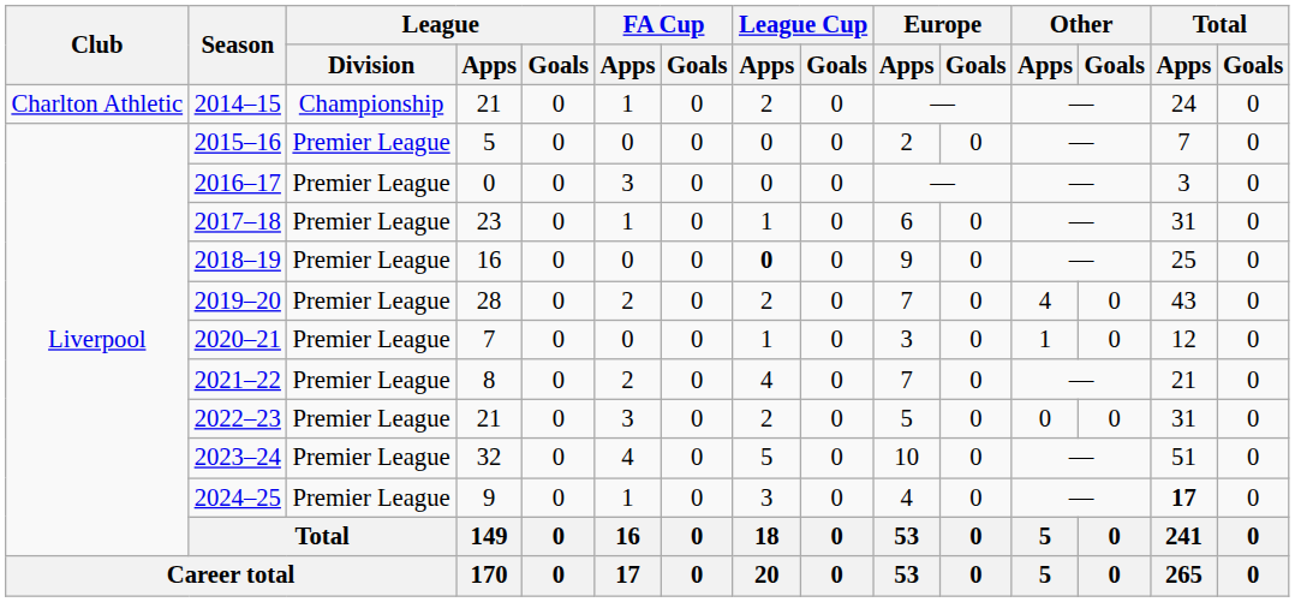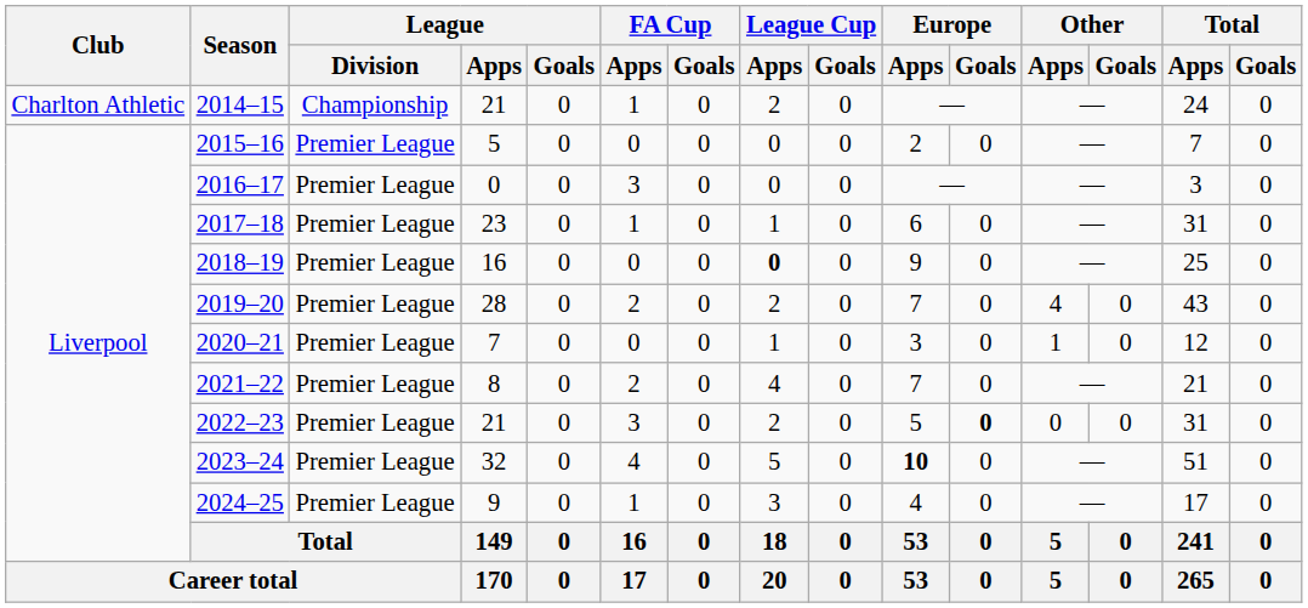2022–23 | Europe / Goals: normal -> bold
2023–24 | Europe / Apps: normal -> bold
2024–25 | Total / Apps: bold -> normal
